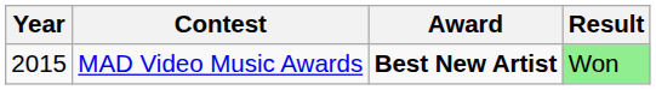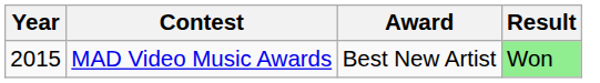MAD Video Music Awards | Award: bold -> normal
